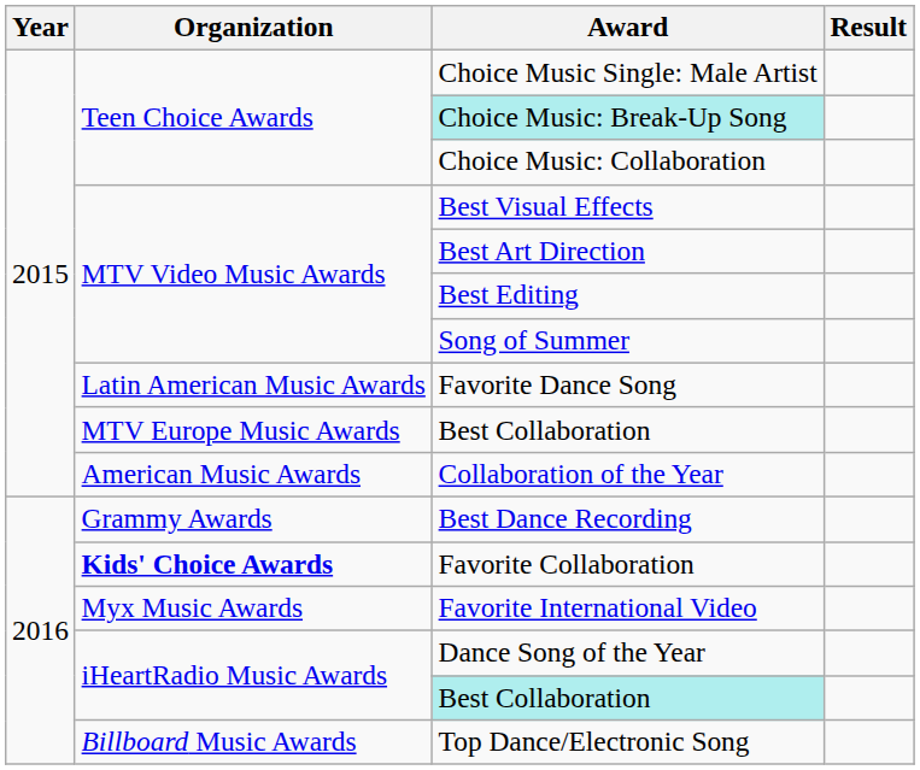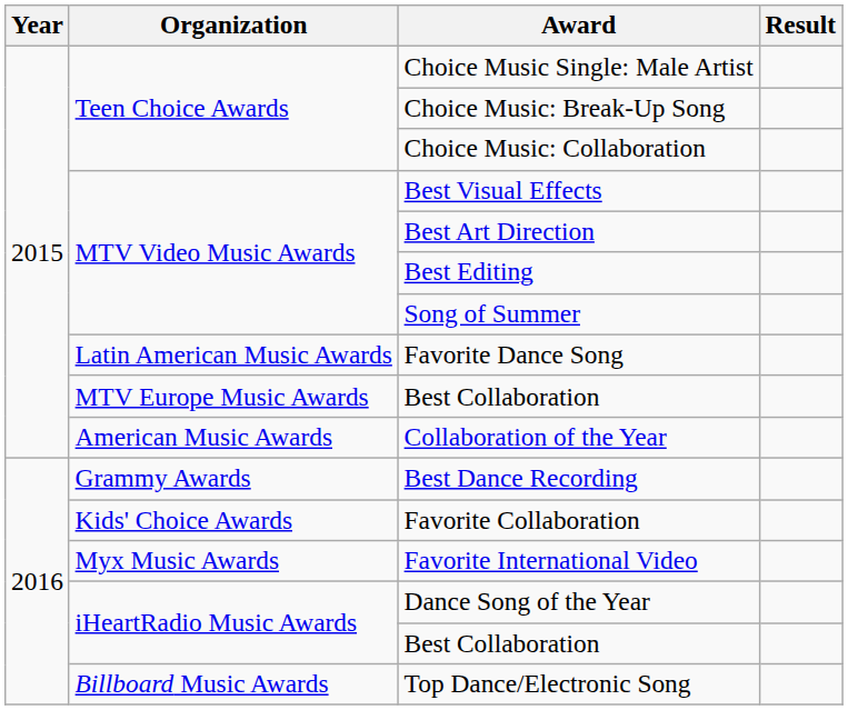Choice Music: Break-Up Song | Award: paleturquoise background -> no background
Favorite Collaboration | Organization: bold -> normal
iHeartRadio Music Awards / Best Collaboration | Award: paleturquoise background -> no background
